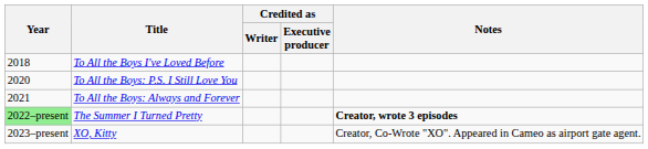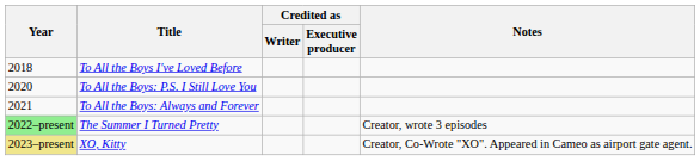The Summer I Turned Pretty | Notes: bold -> normal
XO, Kitty | Year: no background -> khaki background
